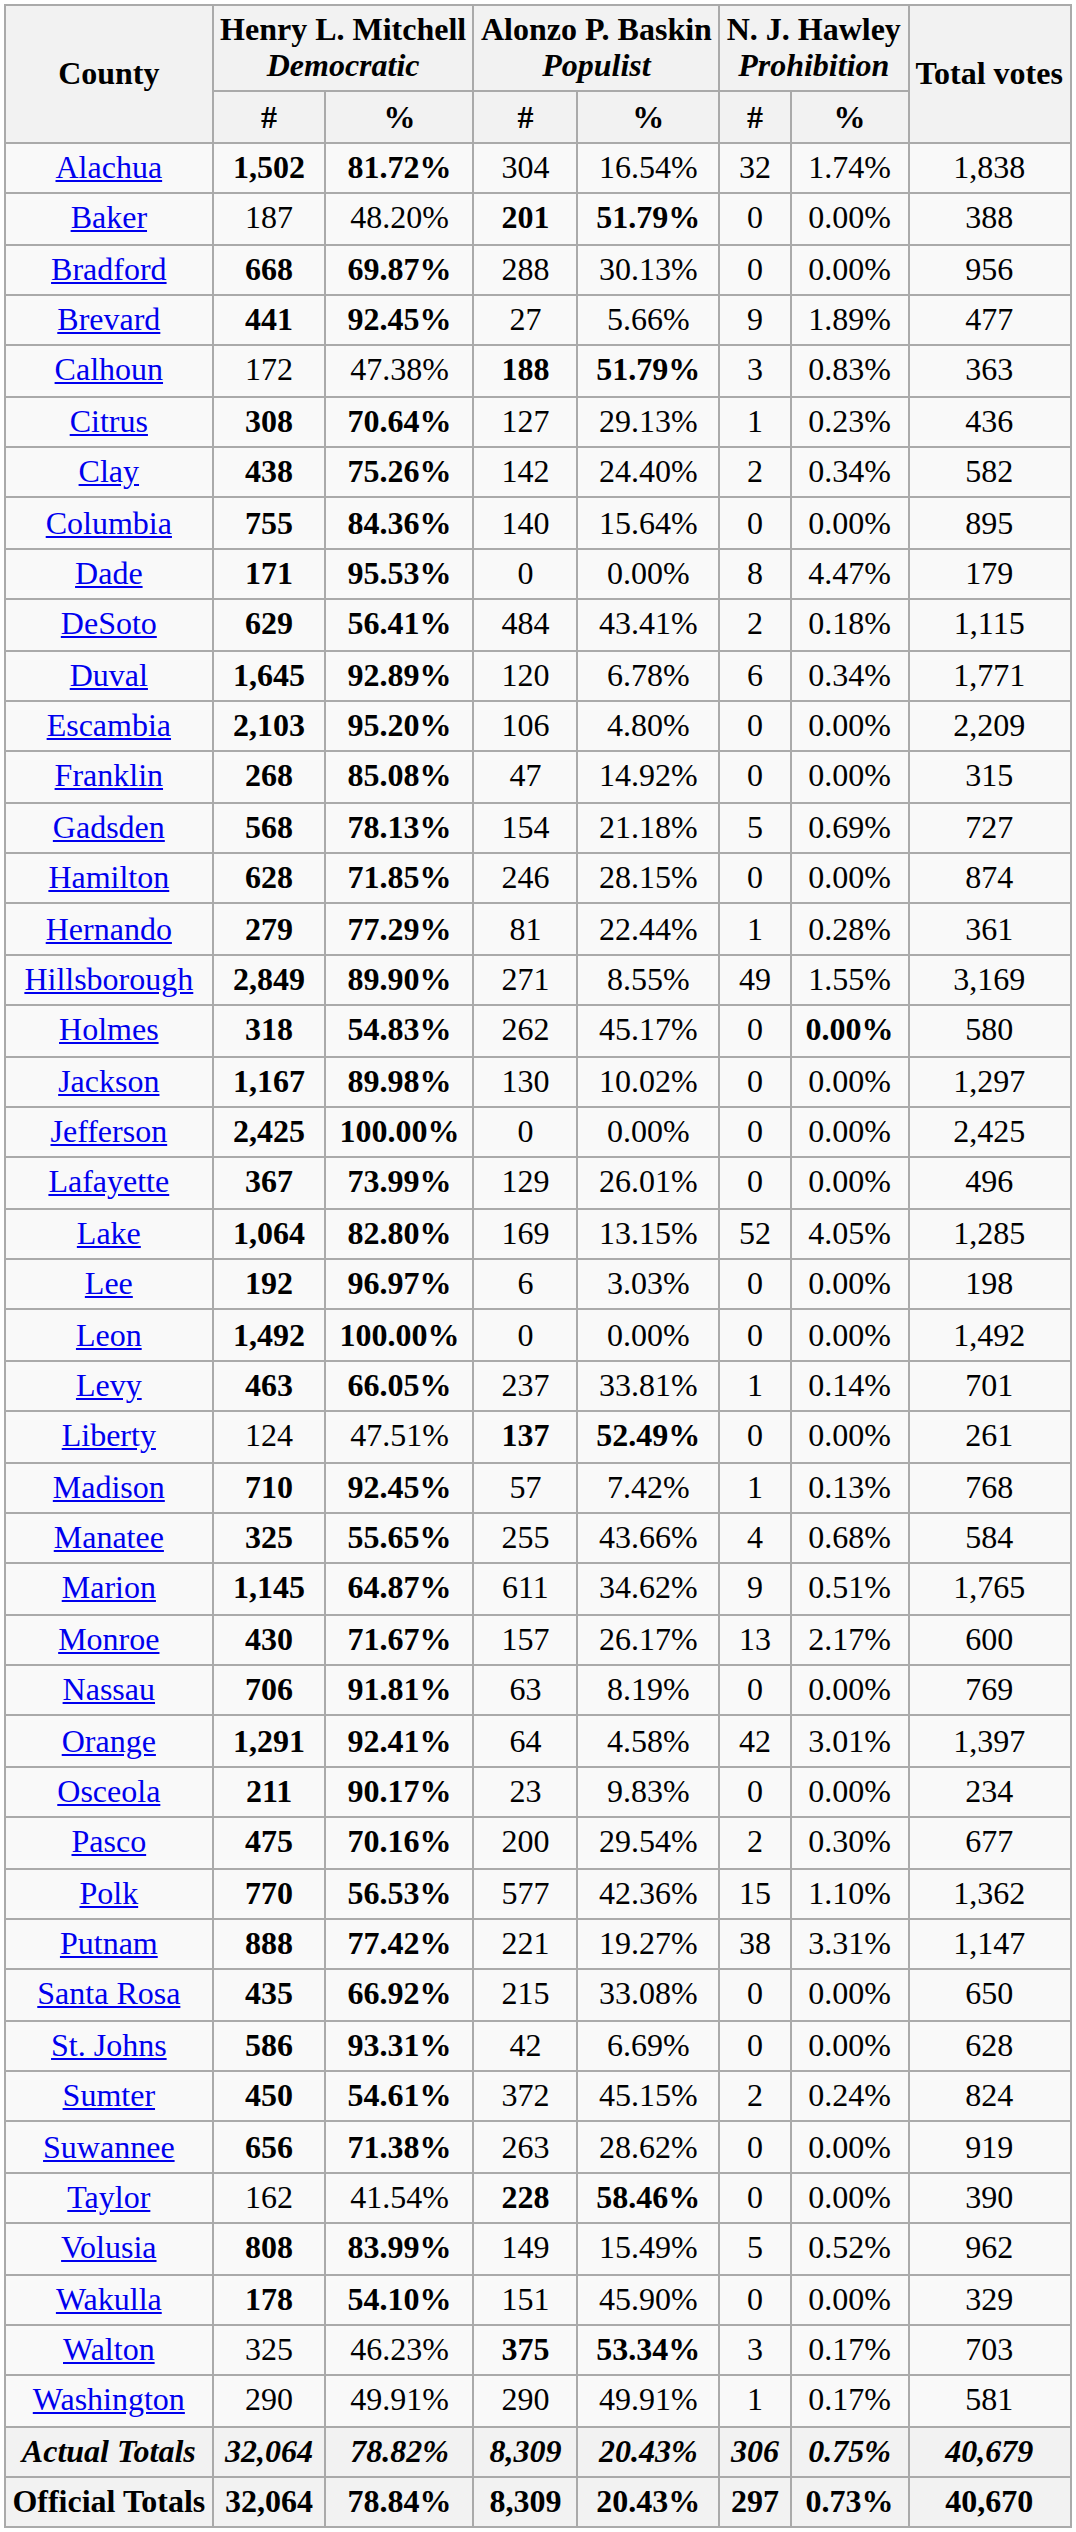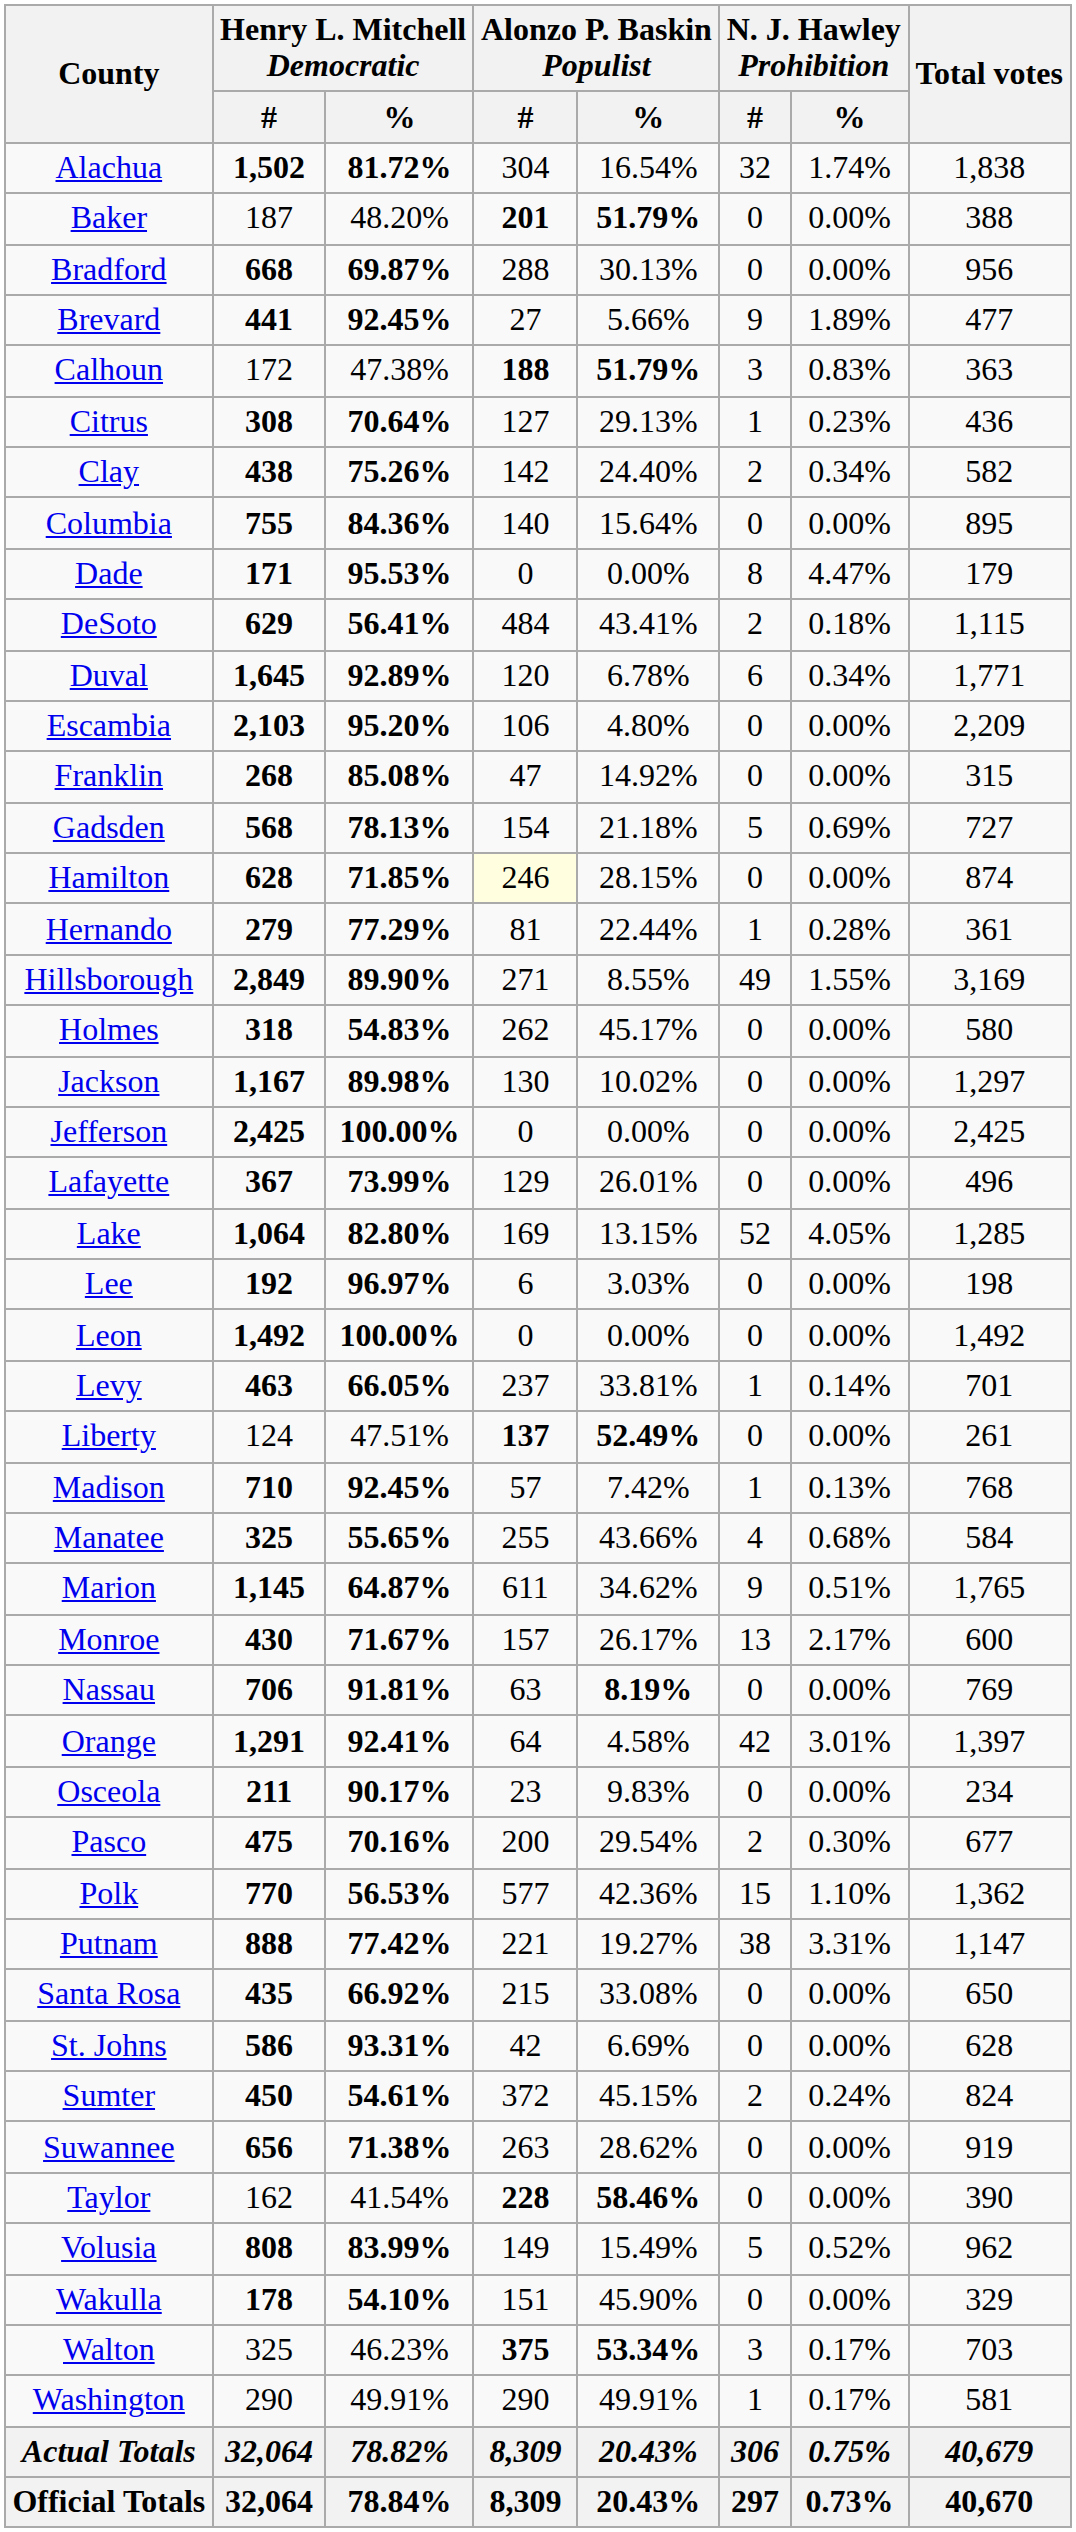Hamilton | Alonzo P. Baskin Populist / #: no background -> lightyellow background
Holmes | N. J. Hawley Prohibition / %: bold -> normal
Nassau | Alonzo P. Baskin Populist / %: normal -> bold
